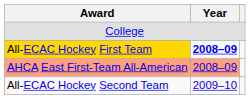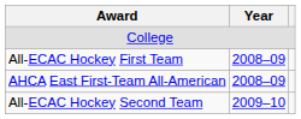All-ECAC Hockey First Team | Award: gold background -> no background
All-ECAC Hockey First Team | Year: bold -> normal
AHCA East First-Team All-American | Award: lightsalmon background -> no background
AHCA East First-Team All-American | Year: lightsalmon background -> no background
